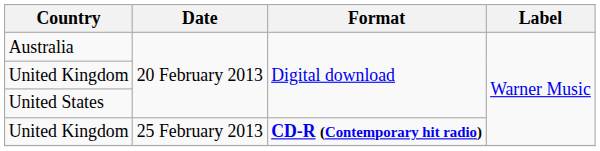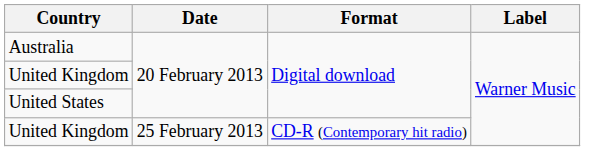United Kingdom / 25 February 2013 | Format: bold -> normal
